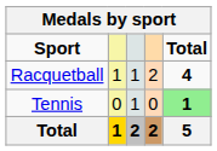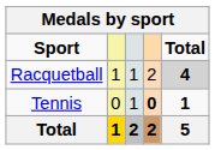Racquetball | Total: no background -> lightgrey background
Tennis | column 4: normal -> bold
Tennis | Total: lightgreen background -> no background
